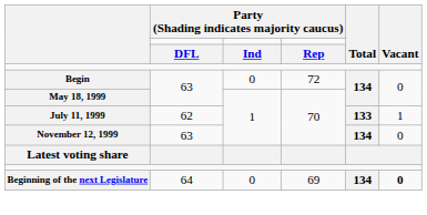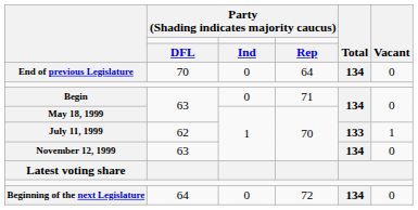+ row: End of previous Legislature | 70 | 0 | 64 | 134 | 0
Begin | column 4: 72 -> 71
Beginning of the next Legislature | column 4: 69 -> 72
Beginning of the next Legislature | Vacant: bold -> normal
